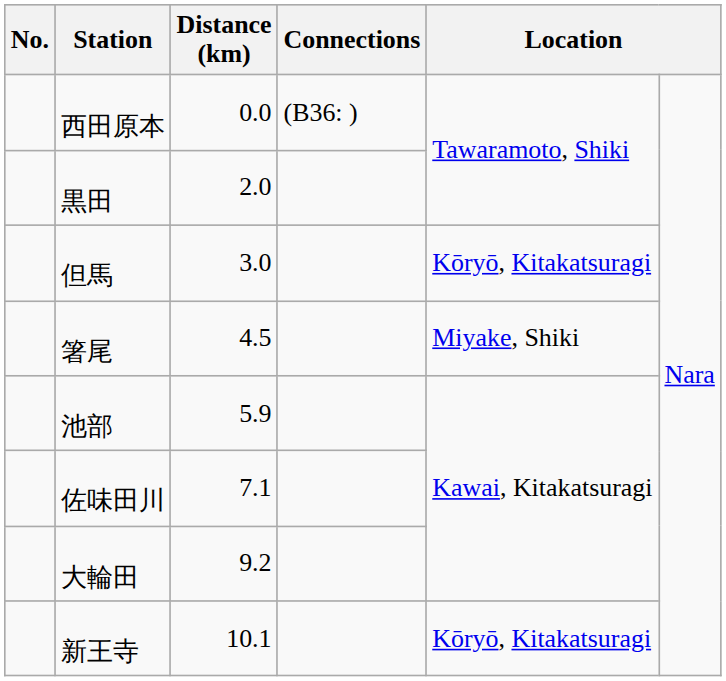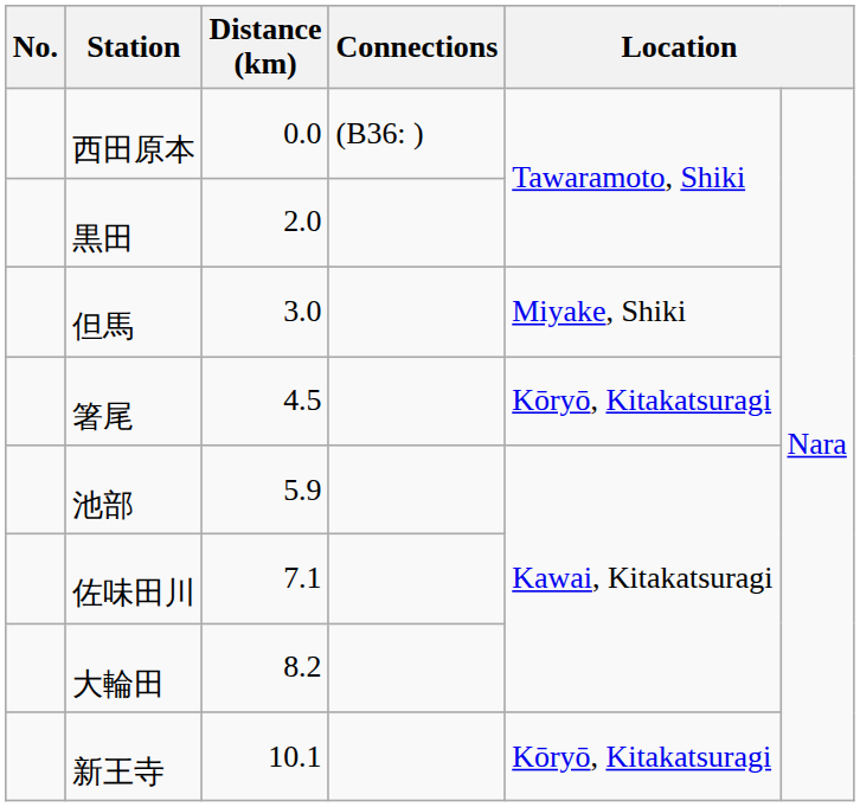但馬 | column 5: Kōryō, Kitakatsuragi -> Miyake, Shiki
箸尾 | column 5: Miyake, Shiki -> Kōryō, Kitakatsuragi
大輪田 | Distance (km): 9.2 -> 8.2
